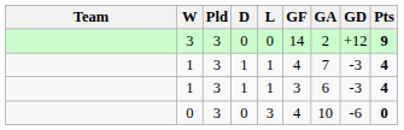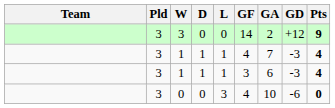columns swapped: Pld <-> W
